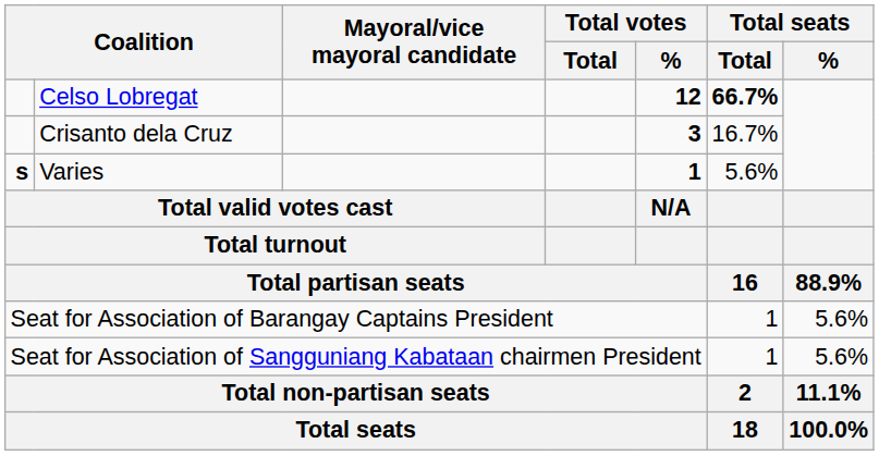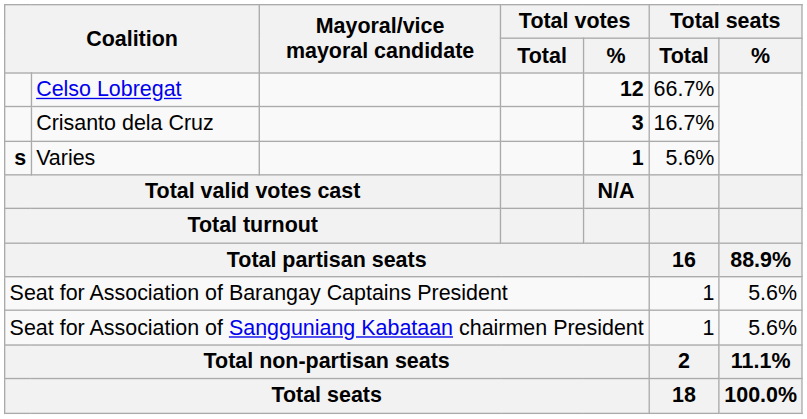Celso Lobregat | Total seats / Total: bold -> normal
